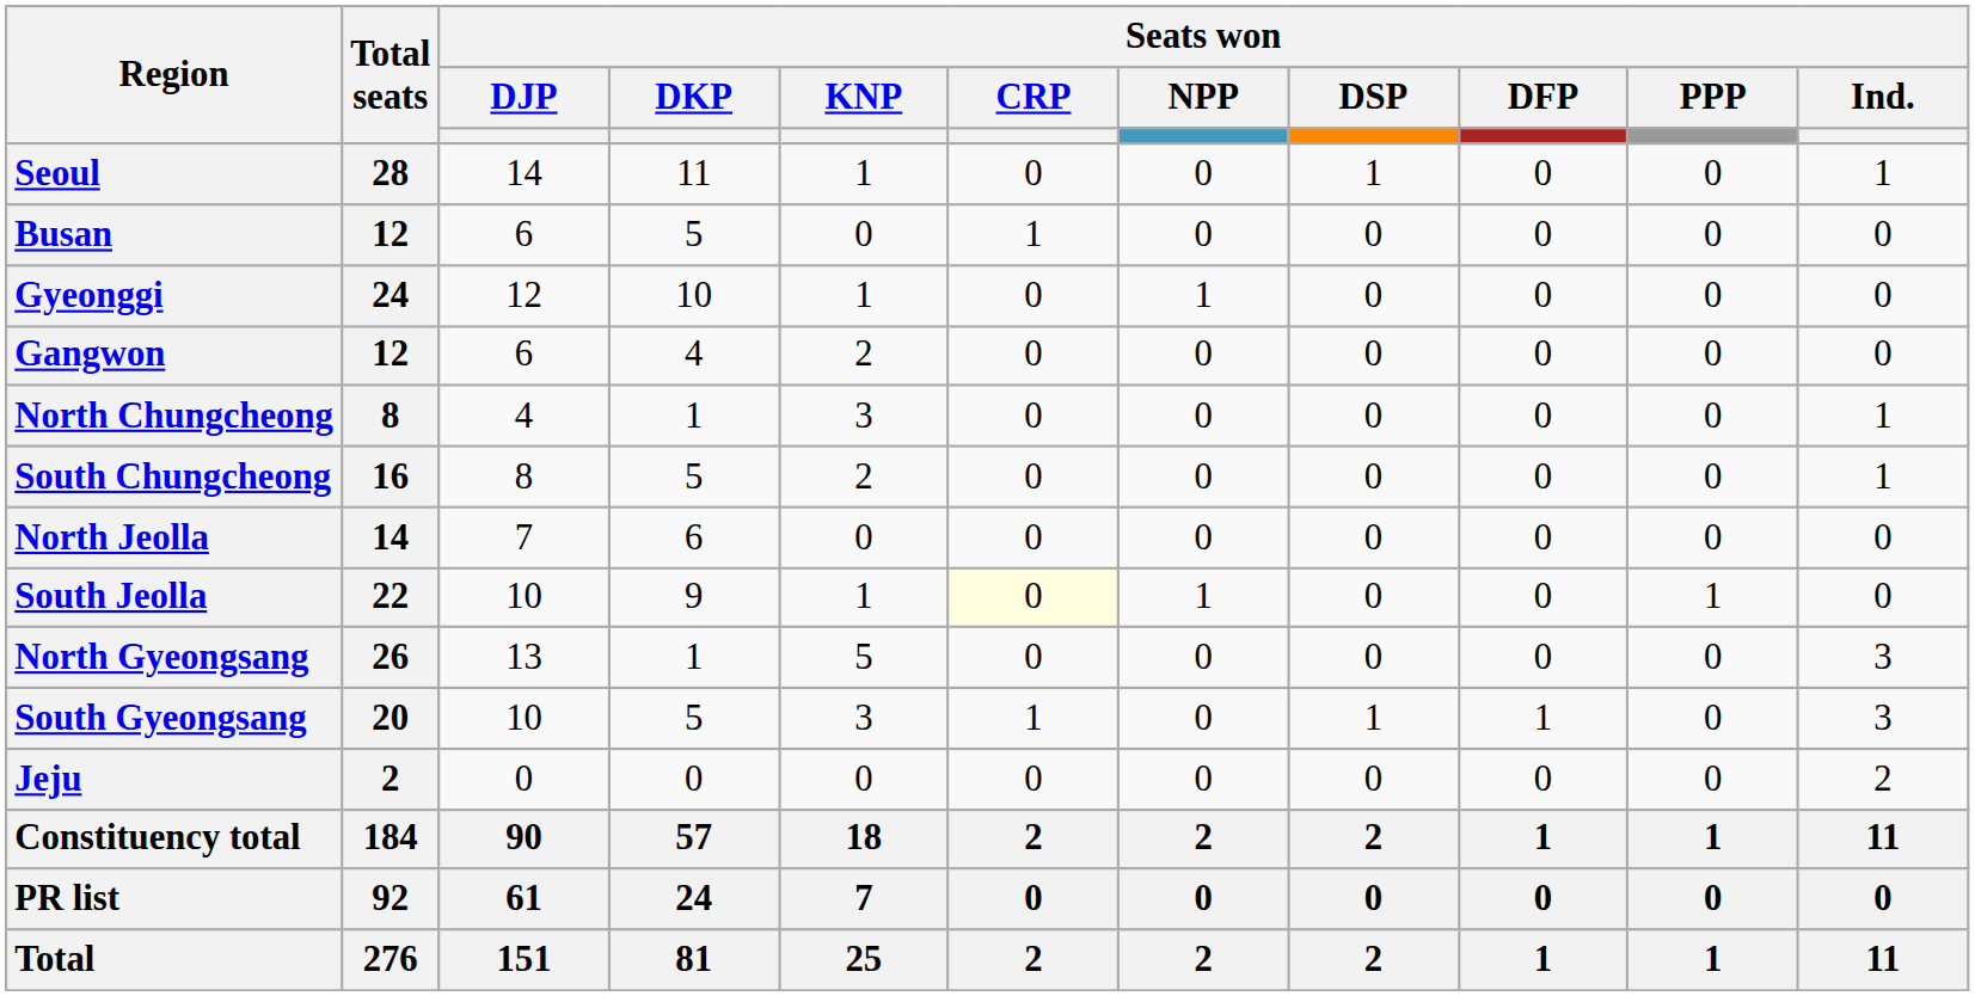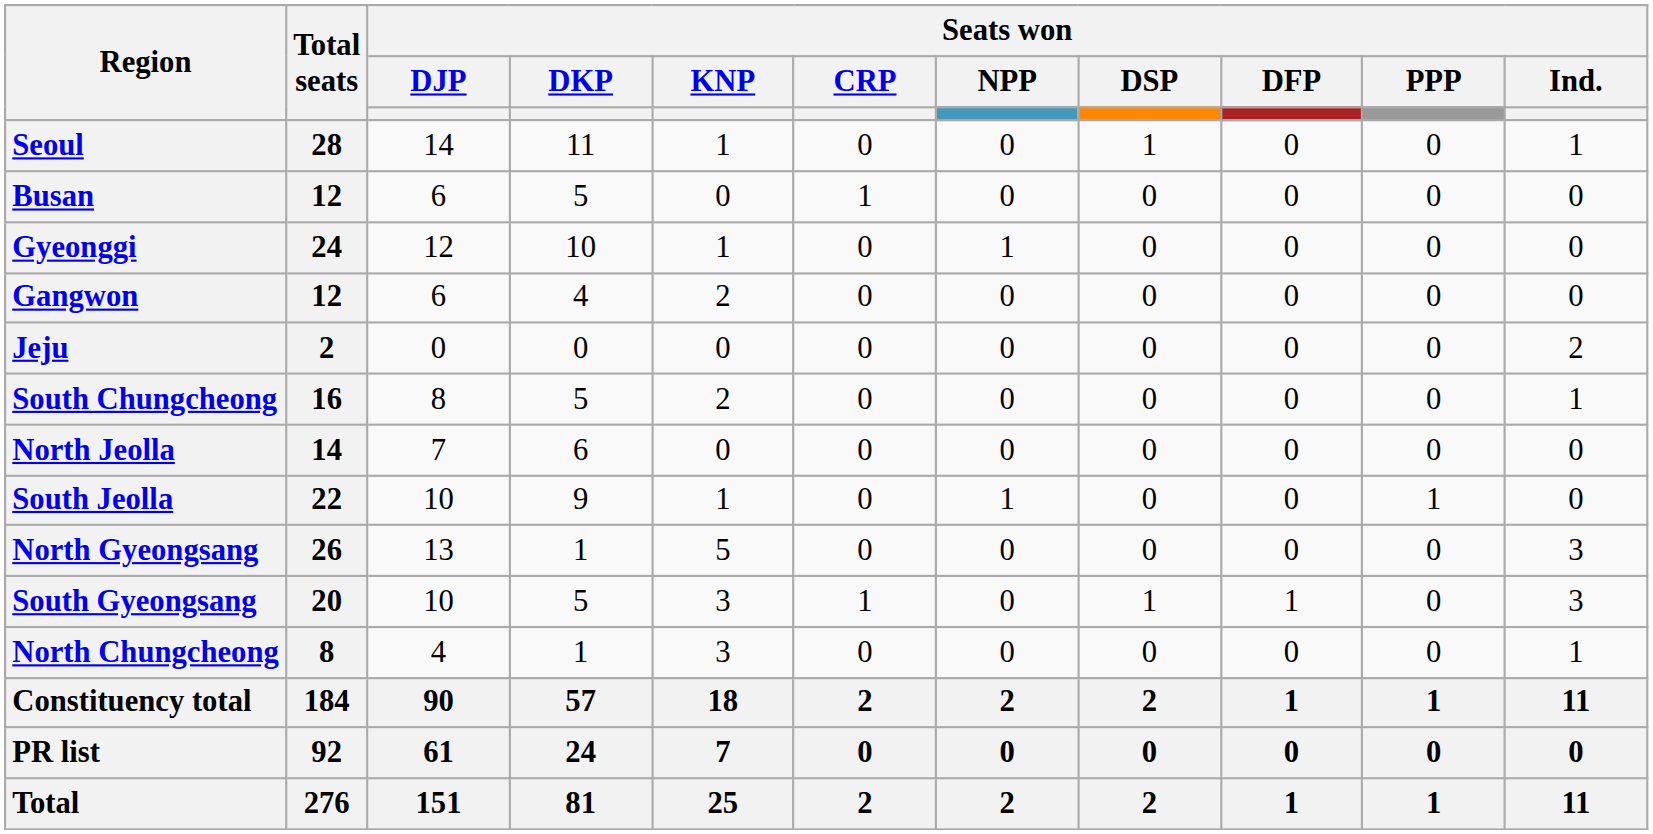rows swapped: North Chungcheong <-> Jeju
South Jeolla | Seats won / CRP: lightyellow background -> no background
